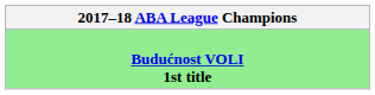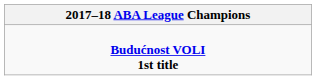row 2 | column 1: lightgreen background -> no background
